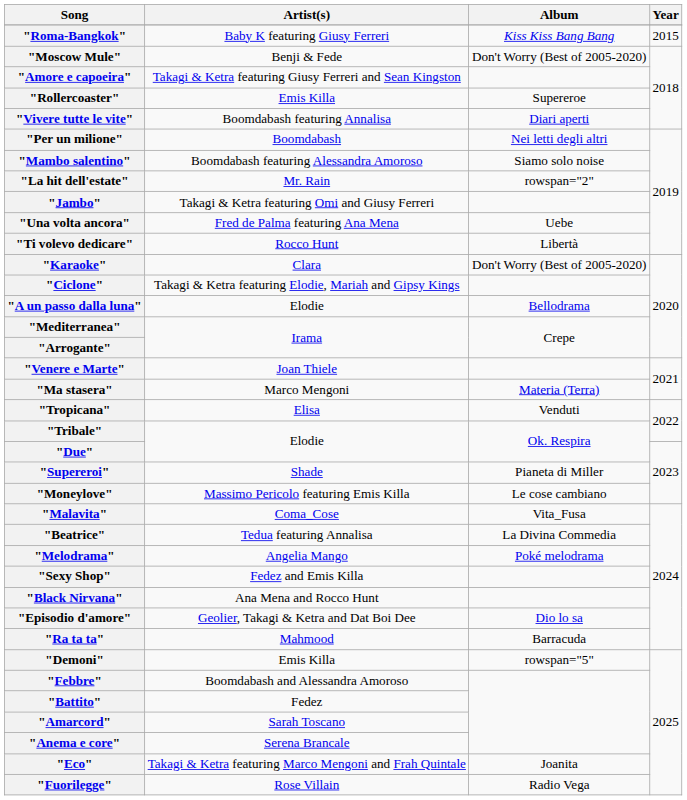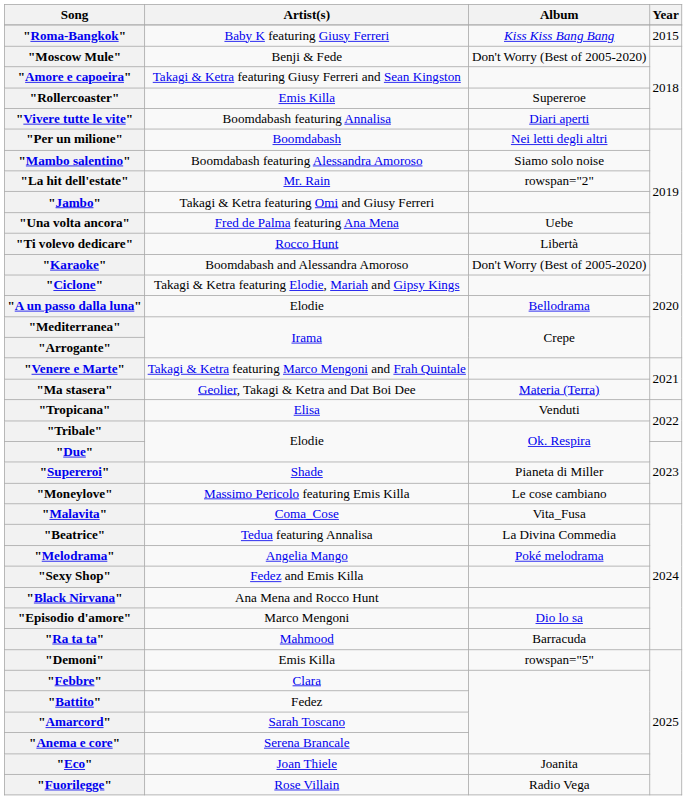"Karaoke" | Artist(s): Clara -> Boomdabash and Alessandra Amoroso
"Venere e Marte" | Artist(s): Joan Thiele -> Takagi & Ketra featuring Marco Mengoni and Frah Quintale
"Ma stasera" | Artist(s): Marco Mengoni -> Geolier, Takagi & Ketra and Dat Boi Dee
"Episodio d'amore" | Artist(s): Geolier, Takagi & Ketra and Dat Boi Dee -> Marco Mengoni
"Febbre" | Artist(s): Boomdabash and Alessandra Amoroso -> Clara
"Eco" | Artist(s): Takagi & Ketra featuring Marco Mengoni and Frah Quintale -> Joan Thiele
